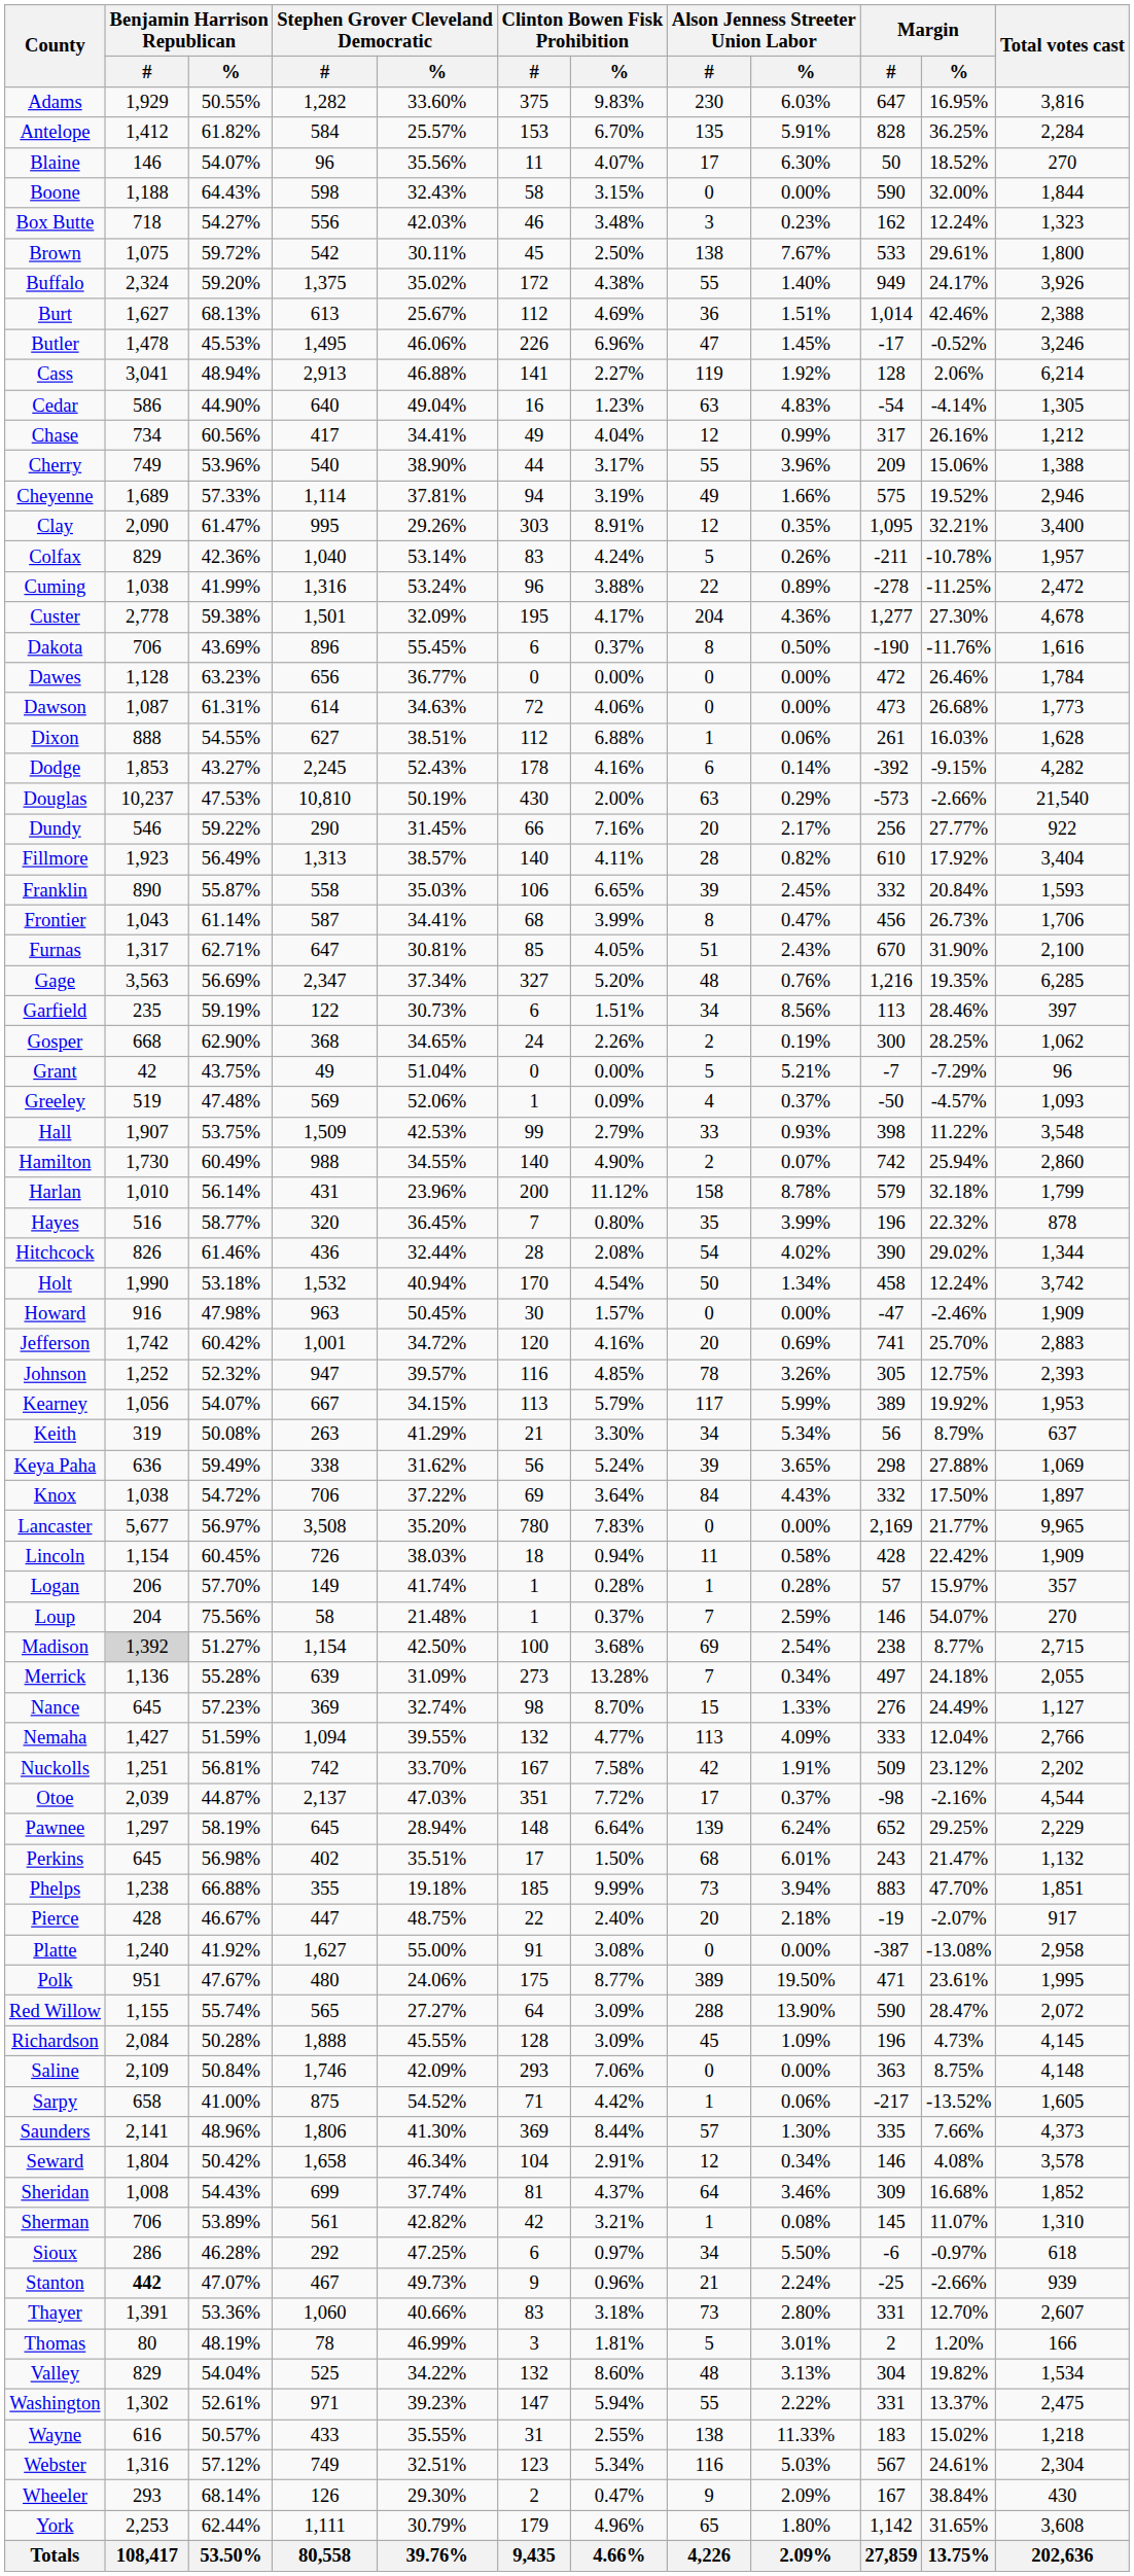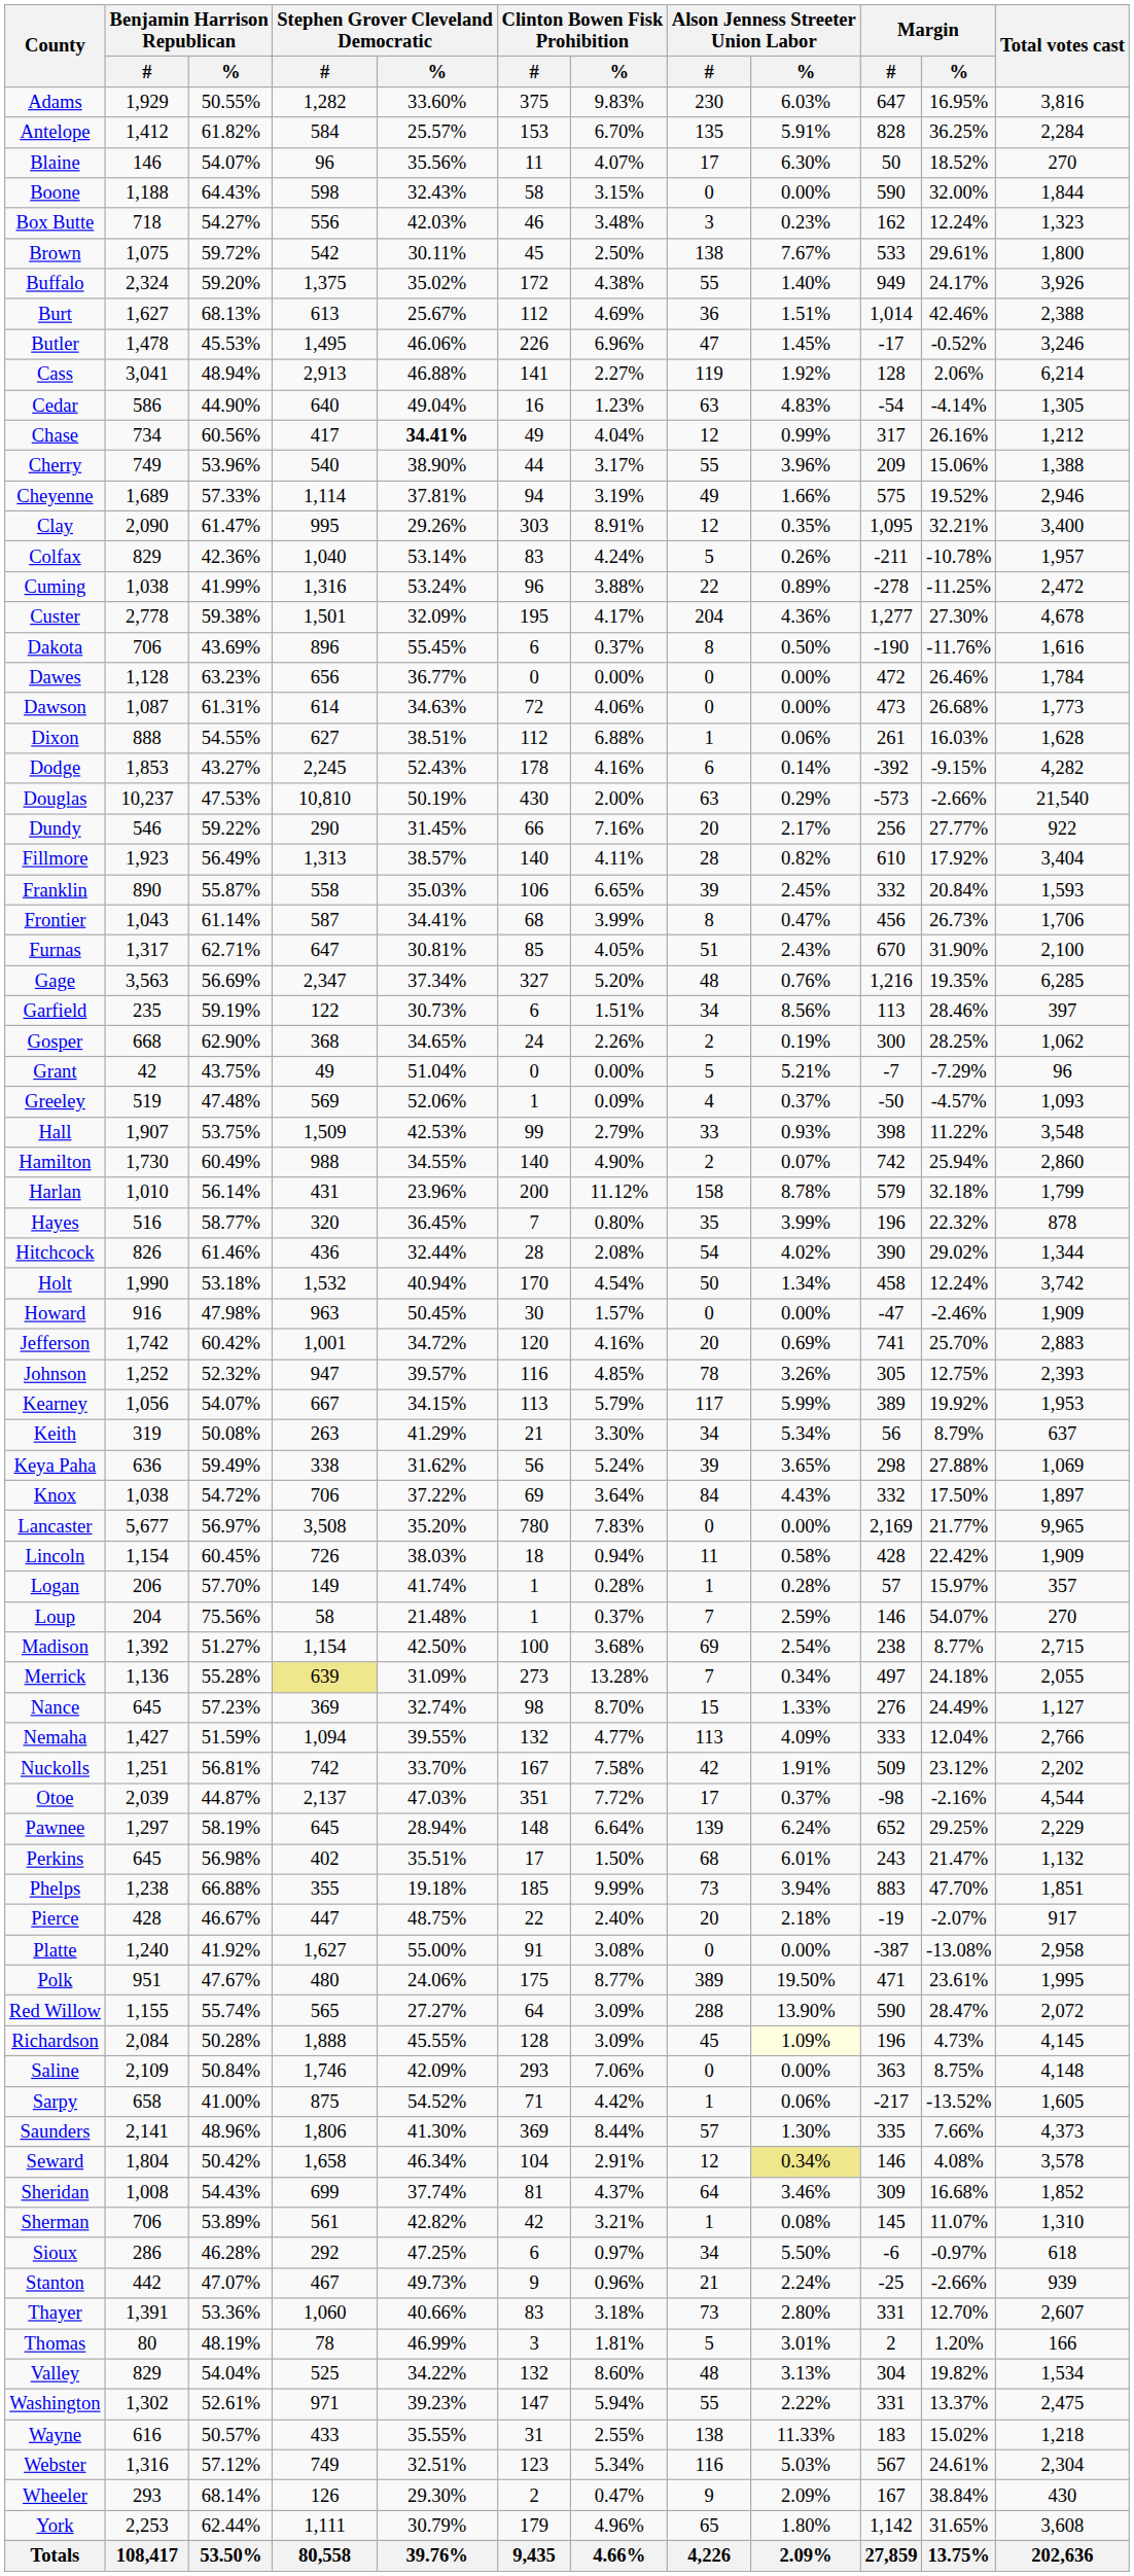Chase | Stephen Grover Cleveland Democratic / %: normal -> bold
Madison | Benjamin Harrison Republican / #: lightgrey background -> no background
Merrick | Stephen Grover Cleveland Democratic / #: no background -> khaki background
Richardson | Alson Jenness Streeter Union Labor / %: no background -> lightyellow background
Seward | Alson Jenness Streeter Union Labor / %: no background -> khaki background
Stanton | Benjamin Harrison Republican / #: bold -> normal
